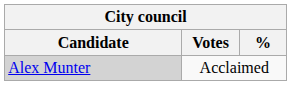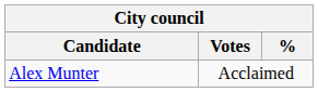Alex Munter | Candidate: lightgrey background -> no background
